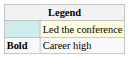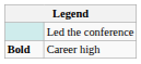row 2 | column 2: lightyellow background -> no background
